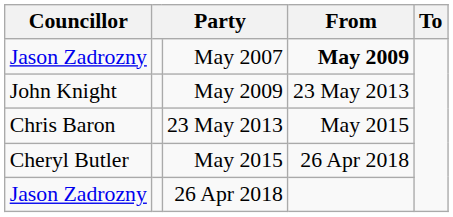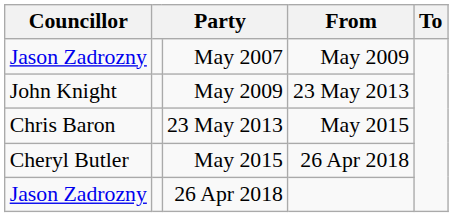May 2007 | From: bold -> normal
